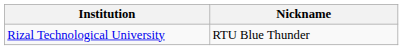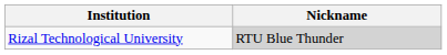Rizal Technological University | Nickname: no background -> lightgrey background
